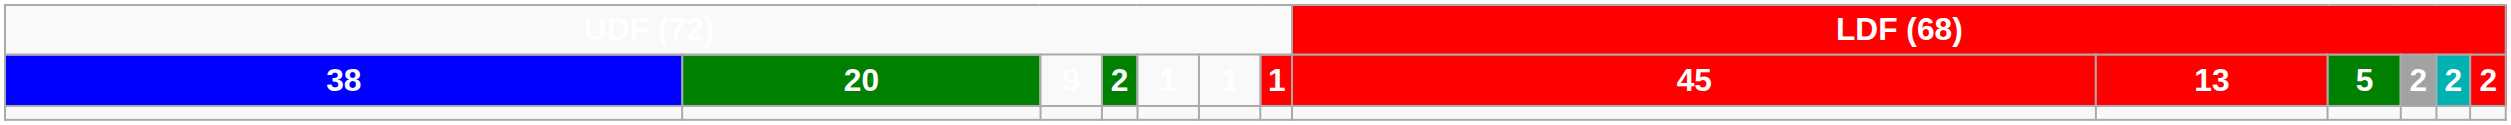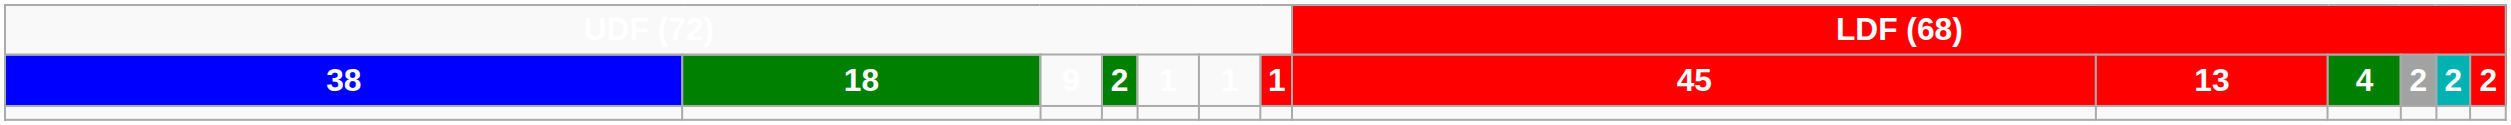38 | column 2: 20 -> 18
38 | column 10: 5 -> 4
